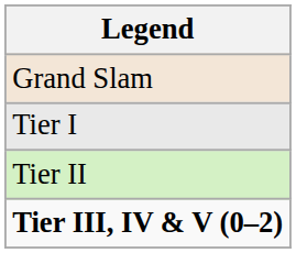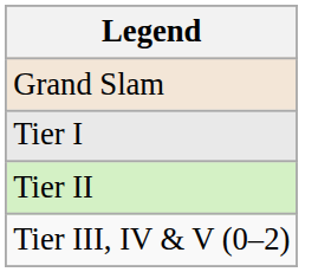row 5 | column 1: bold -> normal
